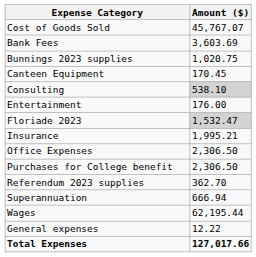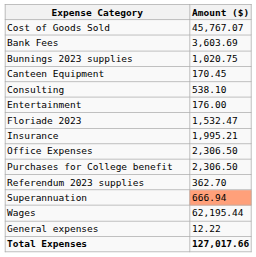Consulting | Amount ($): lightgrey background -> no background
Floriade 2023 | Amount ($): lightgrey background -> no background
Superannuation | Amount ($): no background -> lightsalmon background
